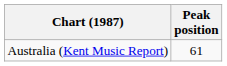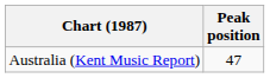Australia (Kent Music Report) | Peak position: 61 -> 47
